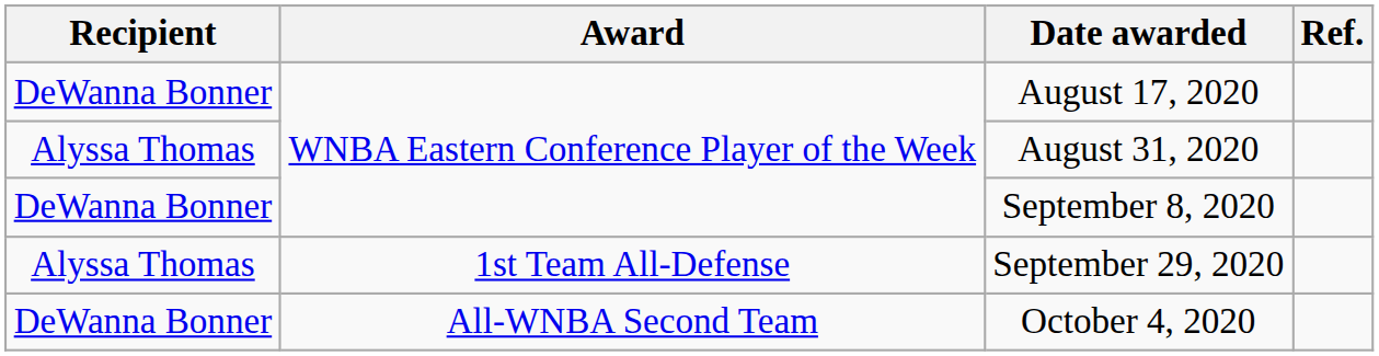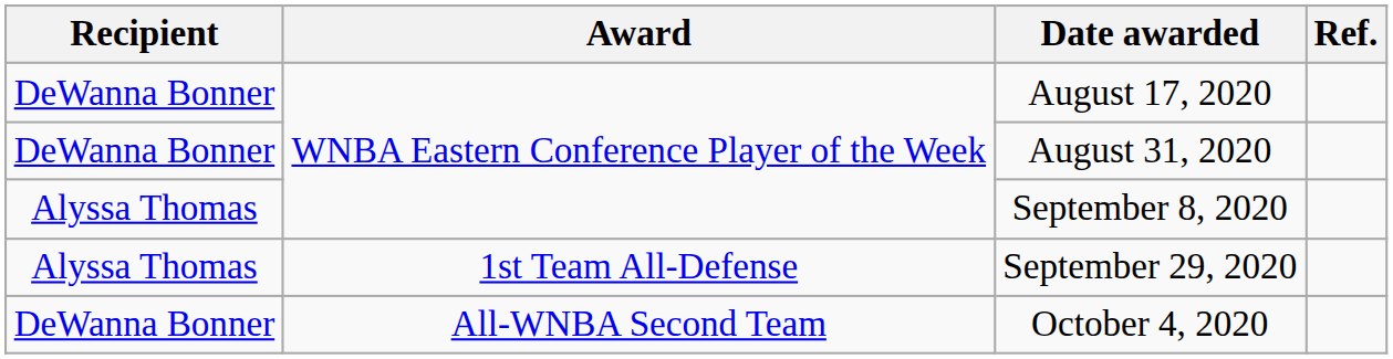August 31, 2020 | Recipient: Alyssa Thomas -> DeWanna Bonner
September 8, 2020 | Recipient: DeWanna Bonner -> Alyssa Thomas
